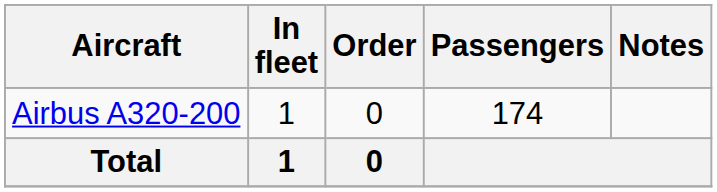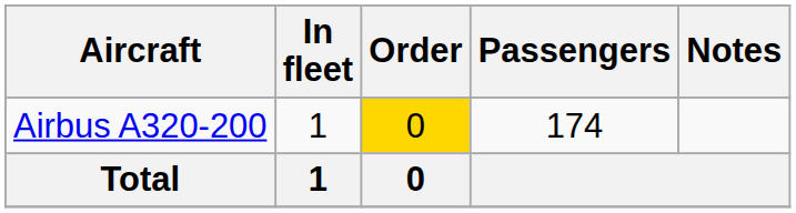Airbus A320-200 | Order: no background -> gold background
